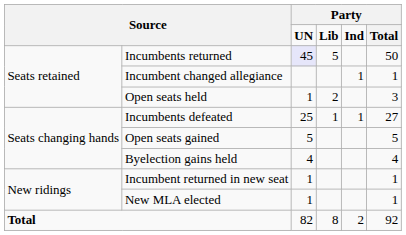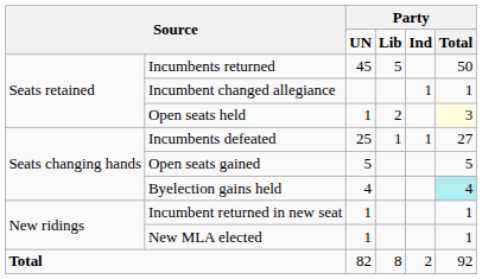Incumbents returned | column 3: lavender background -> no background
Open seats held | column 6: no background -> lightyellow background
Byelection gains held | column 6: no background -> paleturquoise background
